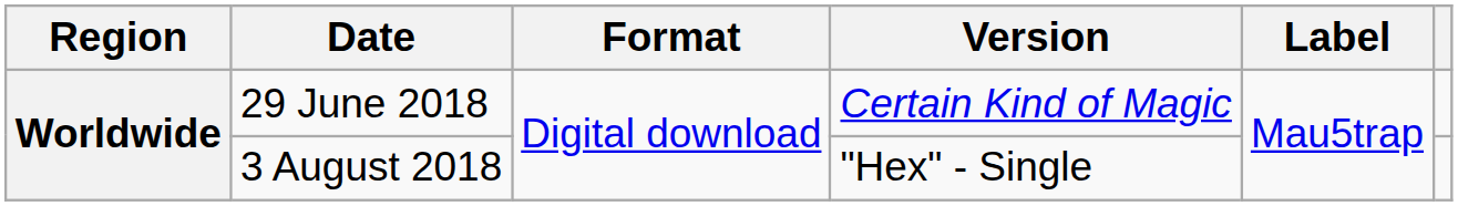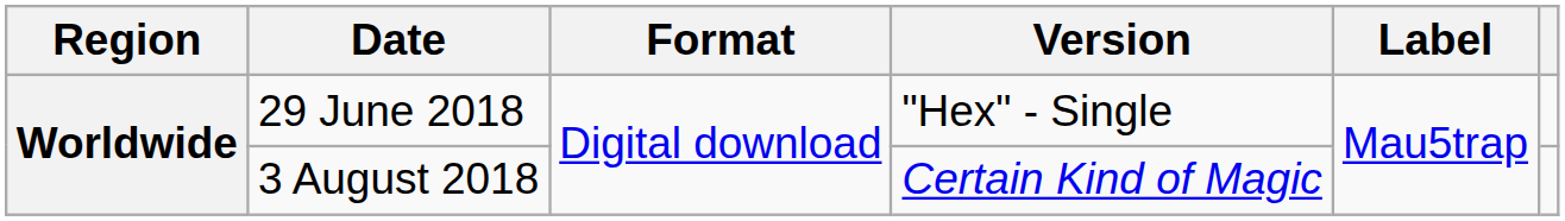29 June 2018 | Version: Certain Kind of Magic -> "Hex" - Single
3 August 2018 | Version: "Hex" - Single -> Certain Kind of Magic
